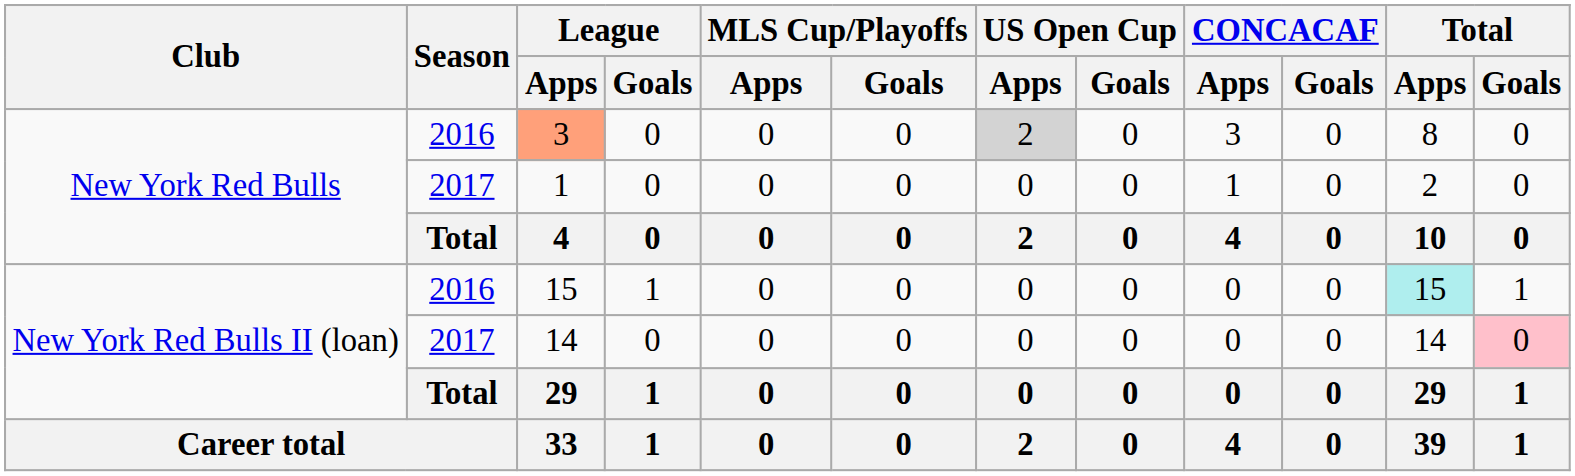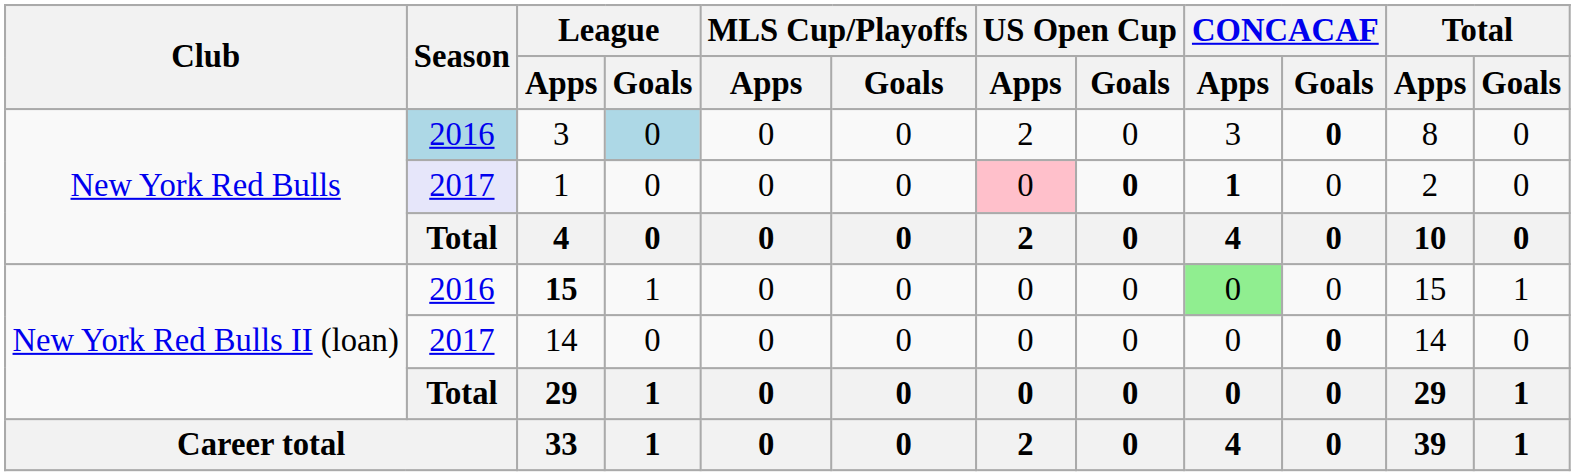row 3 | Season: no background -> lightblue background
row 3 | League / Apps: lightsalmon background -> no background
row 3 | League / Goals: no background -> lightblue background
row 3 | US Open Cup / Apps: lightgrey background -> no background
row 3 | CONCACAF / Goals: normal -> bold
row 4 | Season: no background -> lavender background
row 4 | US Open Cup / Apps: no background -> pink background
row 4 | US Open Cup / Goals: normal -> bold
row 4 | CONCACAF / Apps: normal -> bold
row 6 | League / Apps: normal -> bold
row 6 | CONCACAF / Apps: no background -> lightgreen background
row 6 | Total / Apps: paleturquoise background -> no background
row 7 | CONCACAF / Goals: normal -> bold
row 7 | Total / Goals: pink background -> no background
